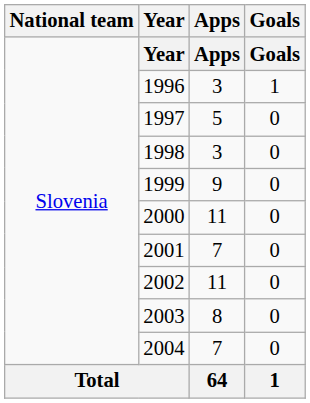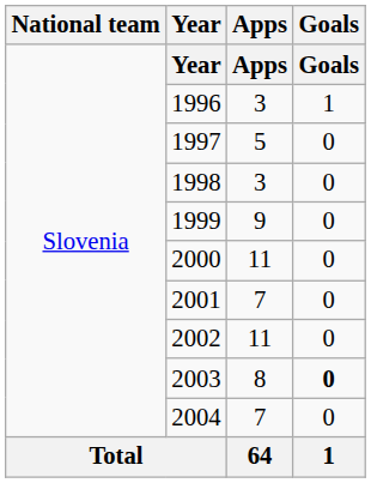2003 | Goals: normal -> bold
